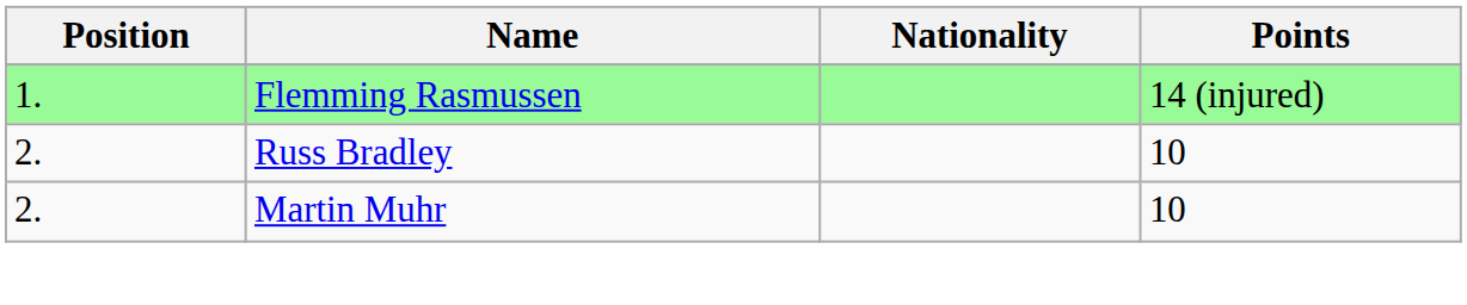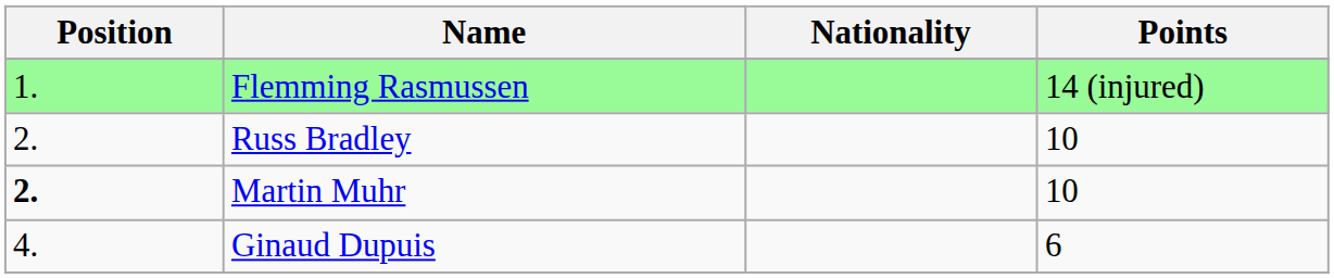Martin Muhr | Position: normal -> bold
+ row: 4. | Ginaud Dupuis | 6
